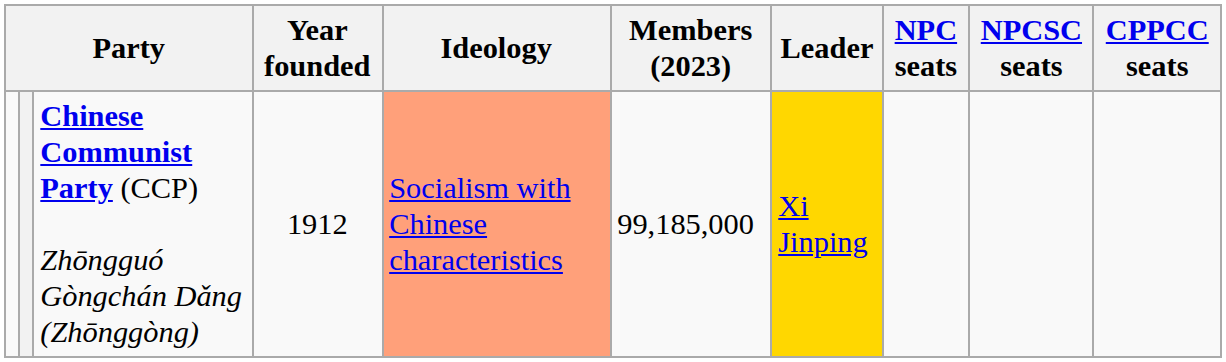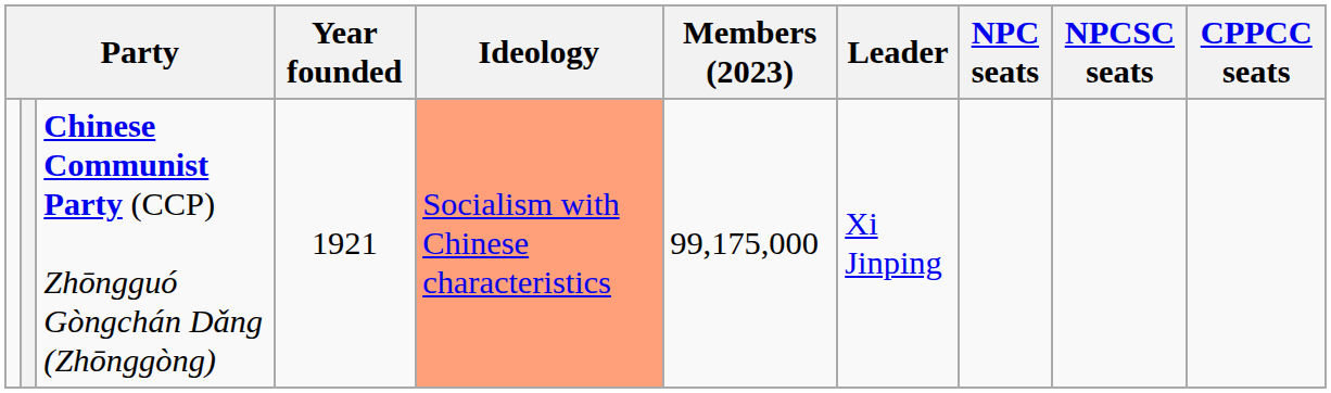row 2 | Year founded: 1912 -> 1921
row 2 | Members (2023): 99,185,000 -> 99,175,000
row 2 | Leader: gold background -> no background
